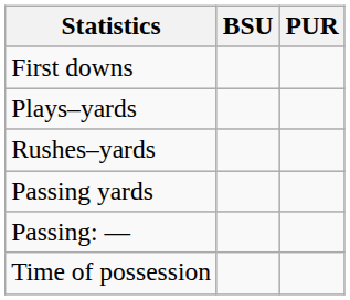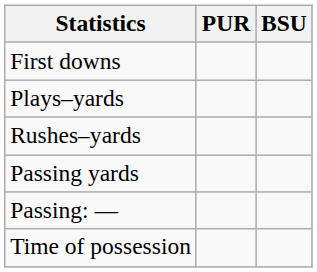columns swapped: BSU <-> PUR
